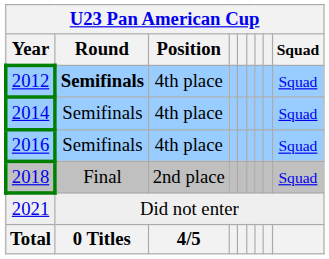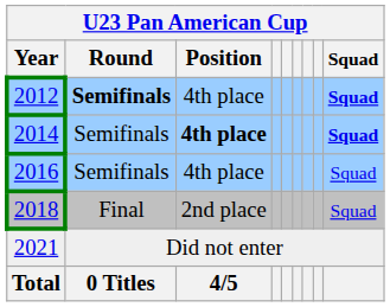2012 | Squad: normal -> bold
2014 | Position: normal -> bold
2014 | Squad: normal -> bold
